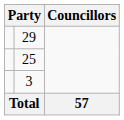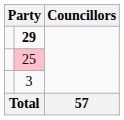29 | column 2: normal -> bold
25 | column 2: no background -> pink background
